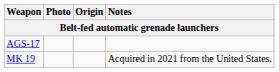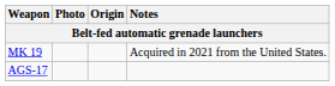rows swapped: AGS-17 <-> MK 19
